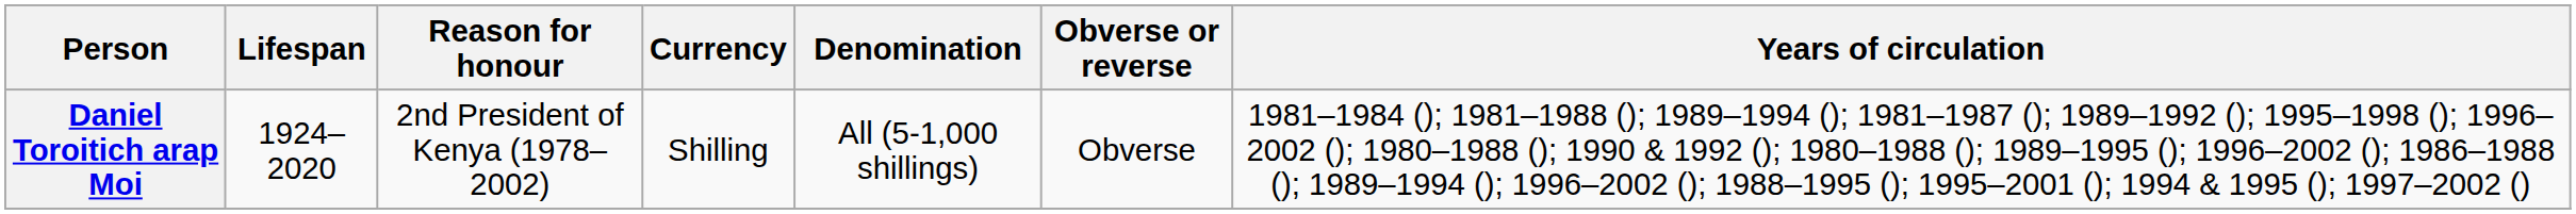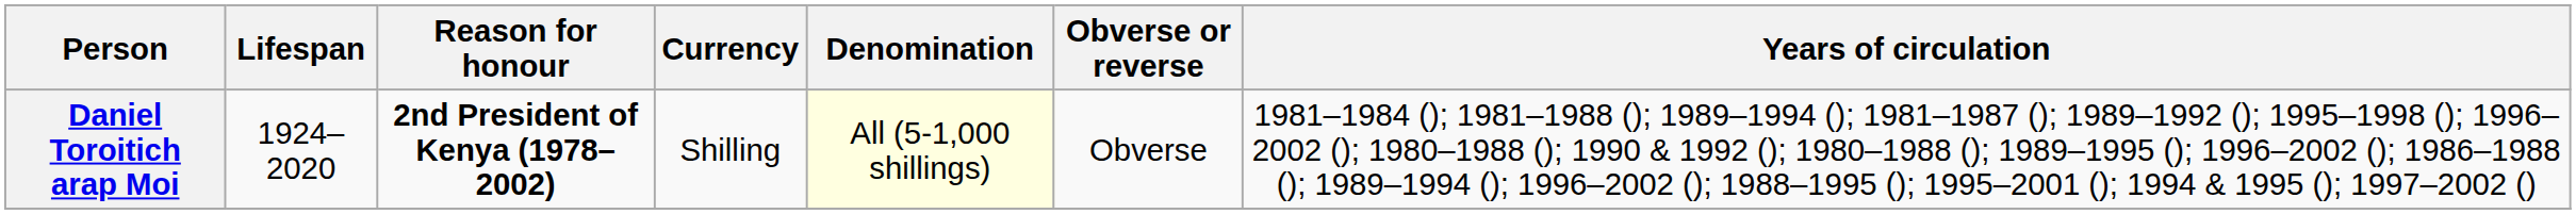Daniel Toroitich arap Moi | Reason for honour: normal -> bold
Daniel Toroitich arap Moi | Denomination: no background -> lightyellow background
